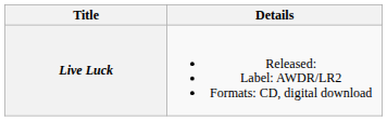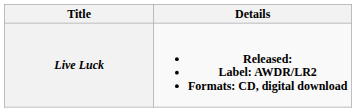Live Luck | Details: normal -> bold
